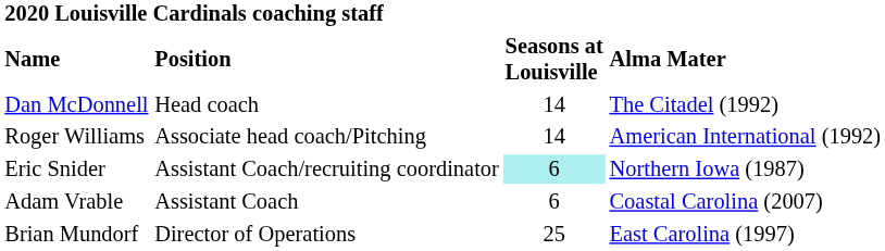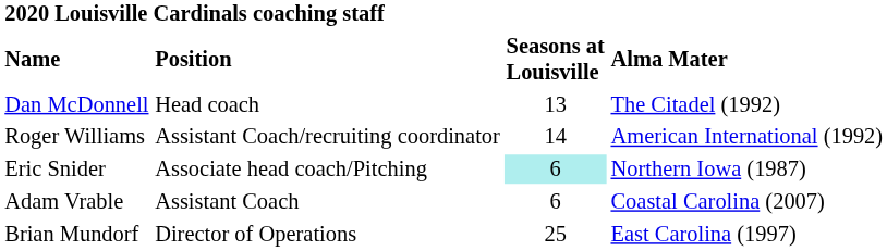Dan McDonnell | Seasons at Louisville: 14 -> 13
Roger Williams | Position: Associate head coach/Pitching -> Assistant Coach/recruiting coordinator
Eric Snider | Position: Assistant Coach/recruiting coordinator -> Associate head coach/Pitching
